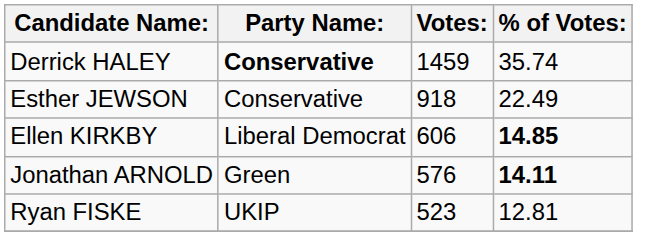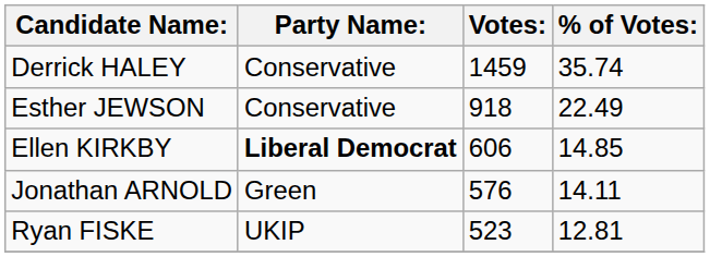Derrick HALEY | Party Name:: bold -> normal
Ellen KIRKBY | Party Name:: normal -> bold
Ellen KIRKBY | % of Votes:: bold -> normal
Jonathan ARNOLD | % of Votes:: bold -> normal
